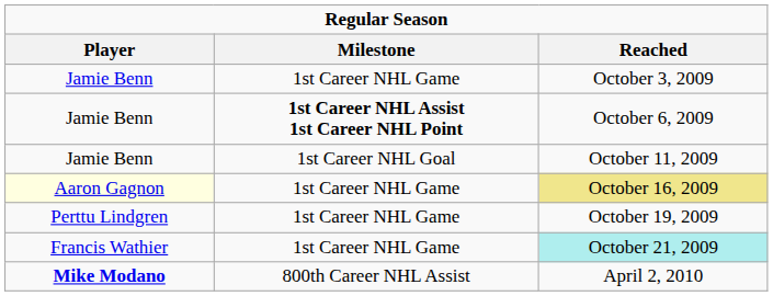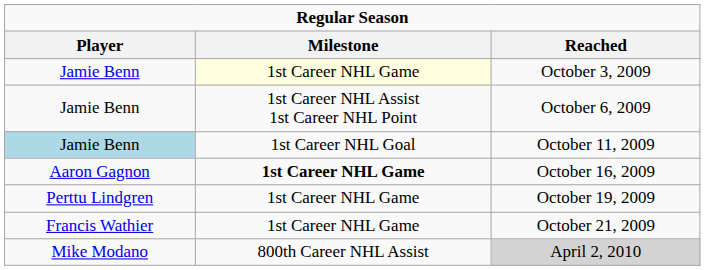row 3 | Milestone: no background -> lightyellow background
row 4 | Milestone: bold -> normal
row 5 | Player: no background -> lightblue background
row 6 | Player: lightyellow background -> no background
row 6 | Milestone: normal -> bold
row 6 | Reached: khaki background -> no background
row 8 | Reached: paleturquoise background -> no background
row 9 | Player: bold -> normal
row 9 | Reached: no background -> lightgrey background
